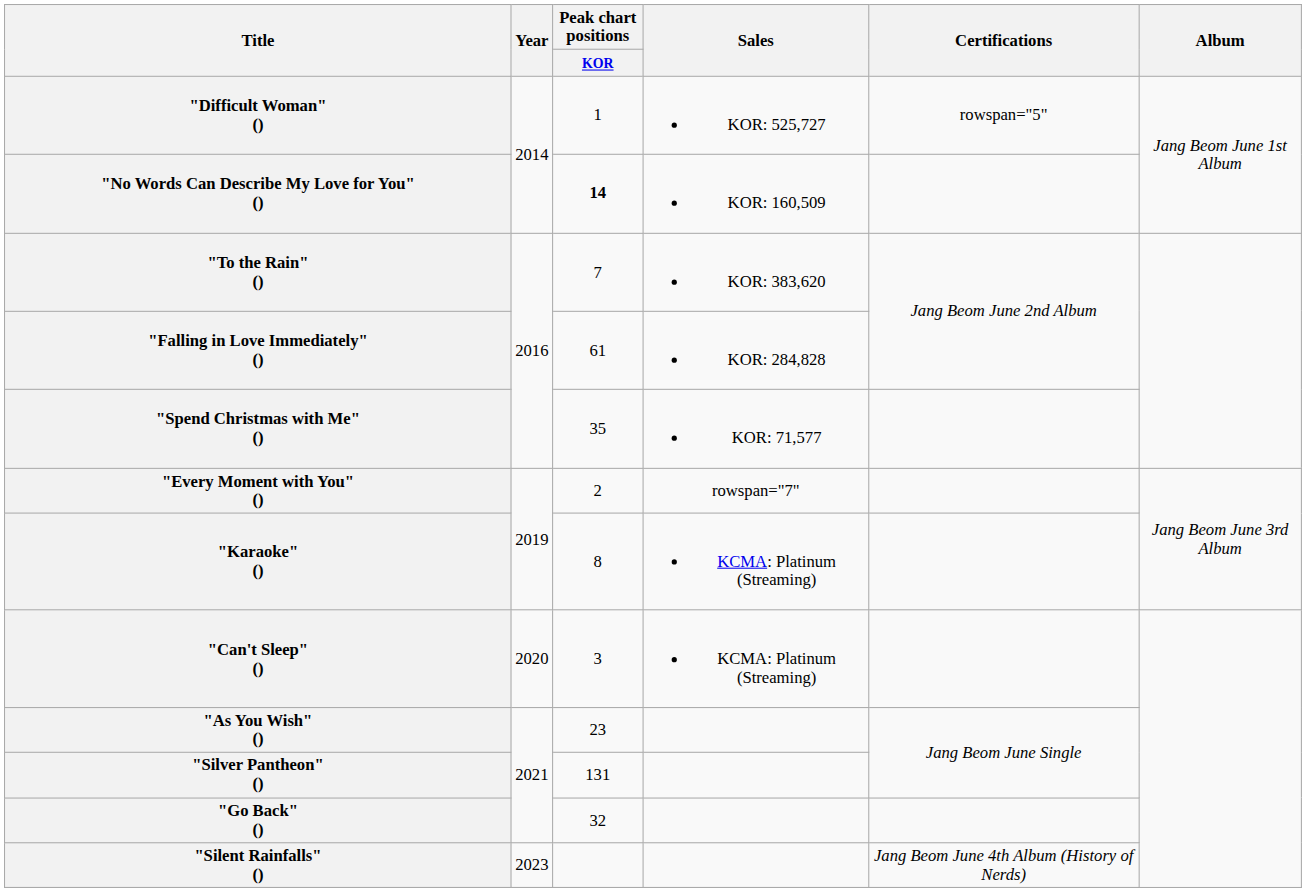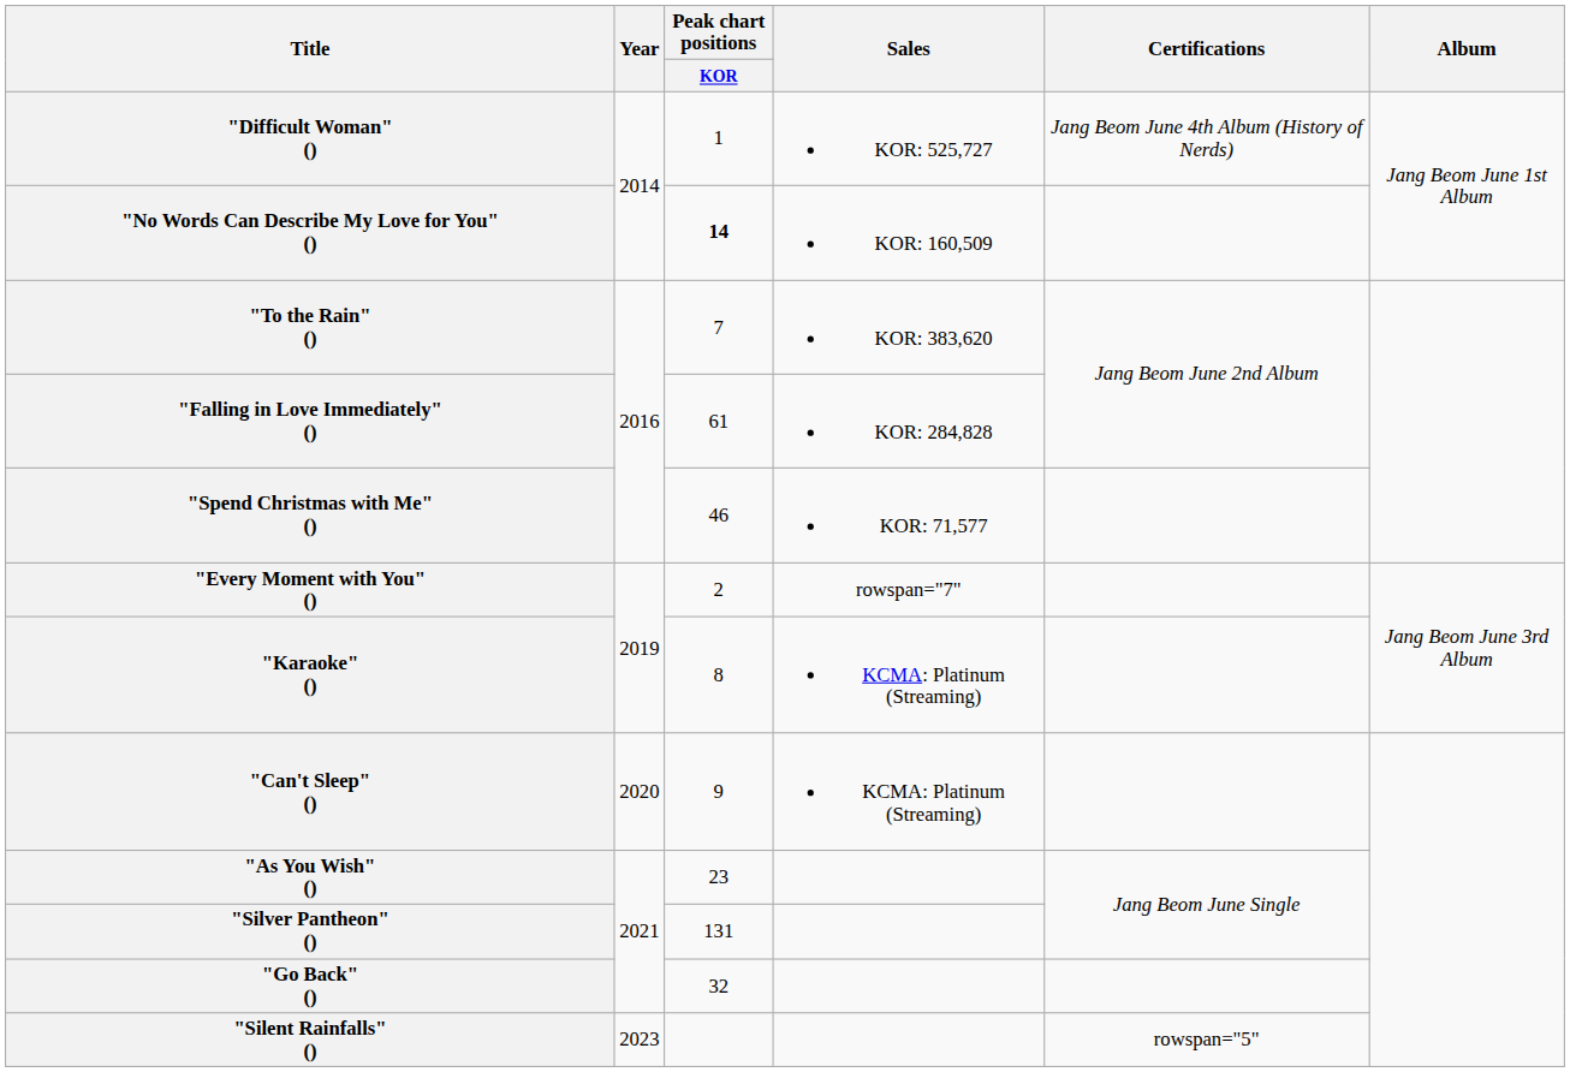"Difficult Woman" () | Certifications: rowspan="5" -> Jang Beom June 4th Album (History of Nerds)
"Spend Christmas with Me" () | Peak chart positions / KOR: 35 -> 46
"Can't Sleep" () | Peak chart positions / KOR: 3 -> 9
"Silent Rainfalls" () | Certifications: Jang Beom June 4th Album (History of Nerds) -> rowspan="5"
